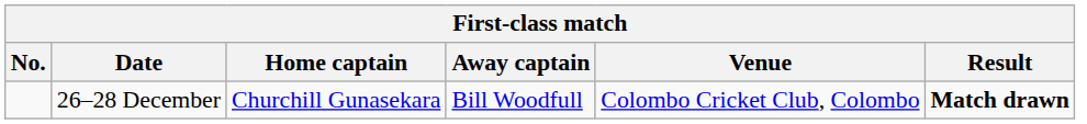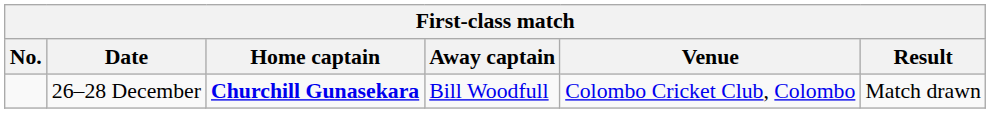26–28 December | Home captain: normal -> bold
26–28 December | Result: bold -> normal
